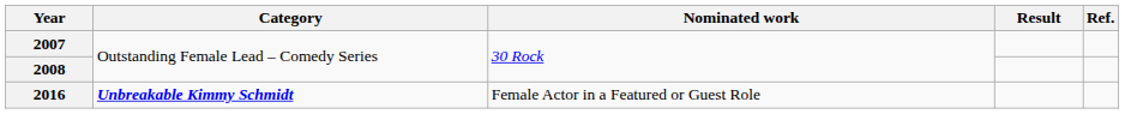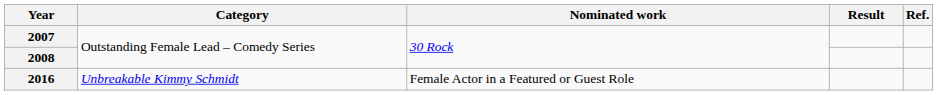2016 | Category: bold -> normal
